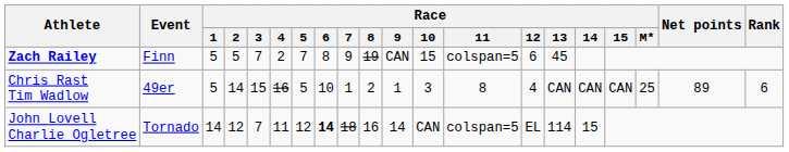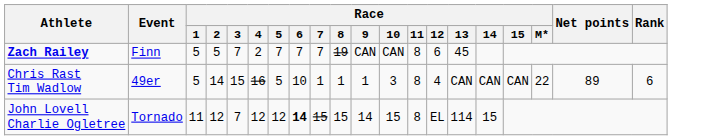Zach Railey | Race / 6: 8 -> 7
Zach Railey | Race / 7: 9 -> 7
Zach Railey | Race / 10: 15 -> CAN
Zach Railey | Race / 11: colspan=5 -> 8
Chris Rast Tim Wadlow | Race / 8: 2 -> 1
Chris Rast Tim Wadlow | Race / M*: 25 -> 22
John Lovell Charlie Ogletree | Race / 1: 14 -> 11
John Lovell Charlie Ogletree | Race / 4: 11 -> 12
John Lovell Charlie Ogletree | Race / 7: 18 -> 15
John Lovell Charlie Ogletree | Race / 8: 16 -> 15
John Lovell Charlie Ogletree | Race / 10: CAN -> 15
John Lovell Charlie Ogletree | Race / 11: colspan=5 -> 8
